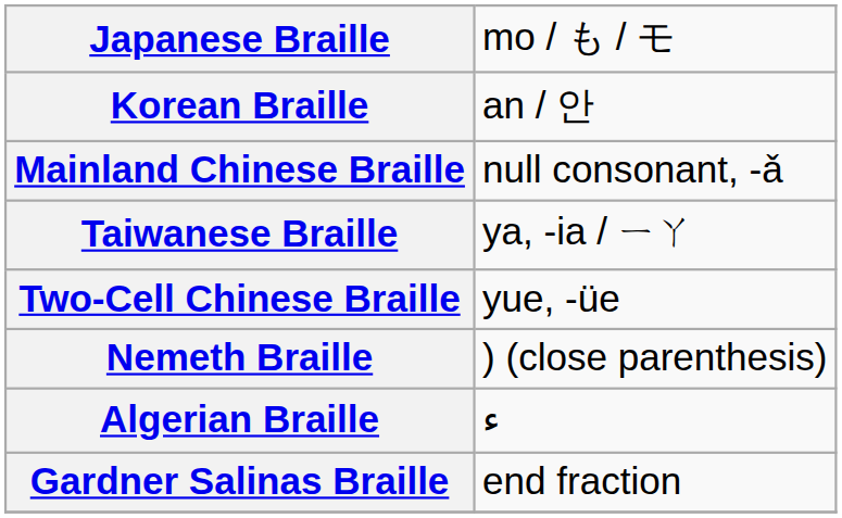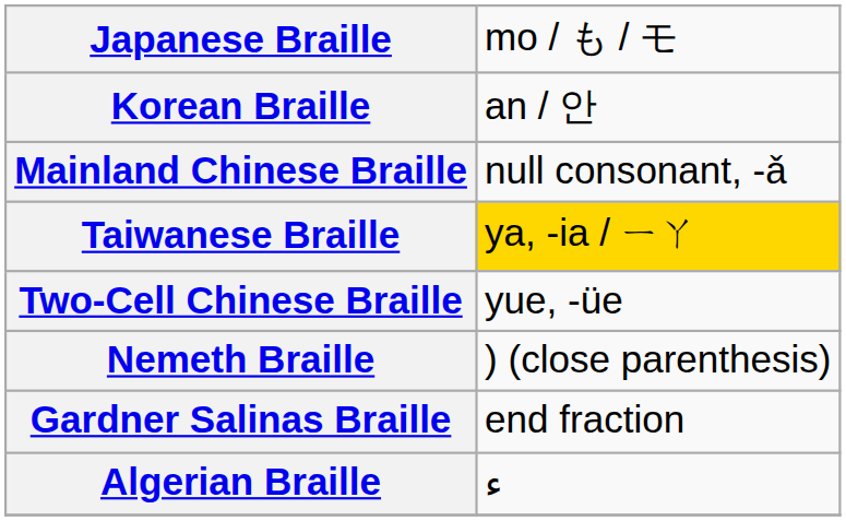Taiwanese Braille | column 2: no background -> gold background
rows swapped: Gardner Salinas Braille <-> Algerian Braille
